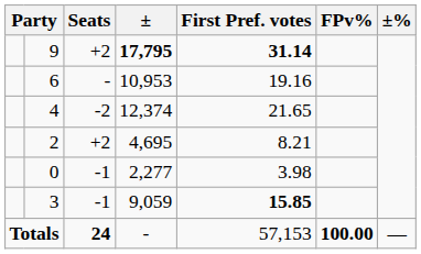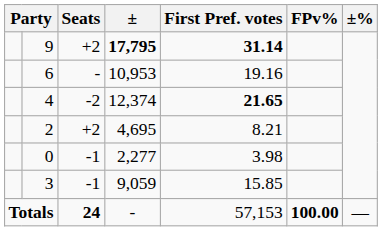4 | First Pref. votes: normal -> bold
3 | First Pref. votes: bold -> normal
